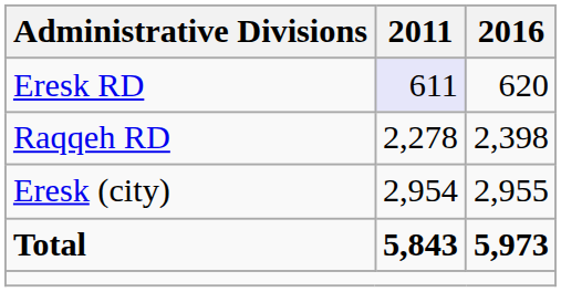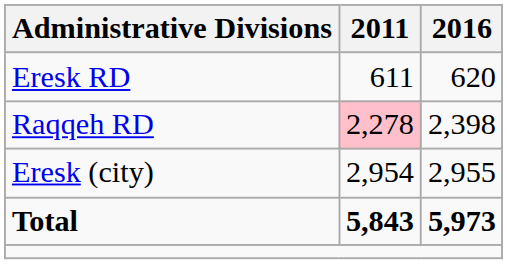Eresk RD | 2011: lavender background -> no background
Raqqeh RD | 2011: no background -> pink background
